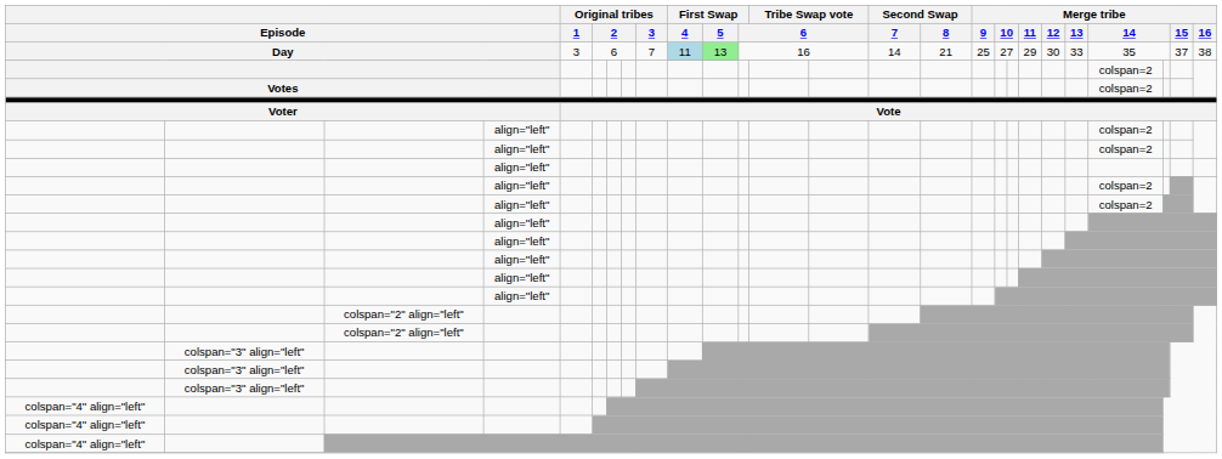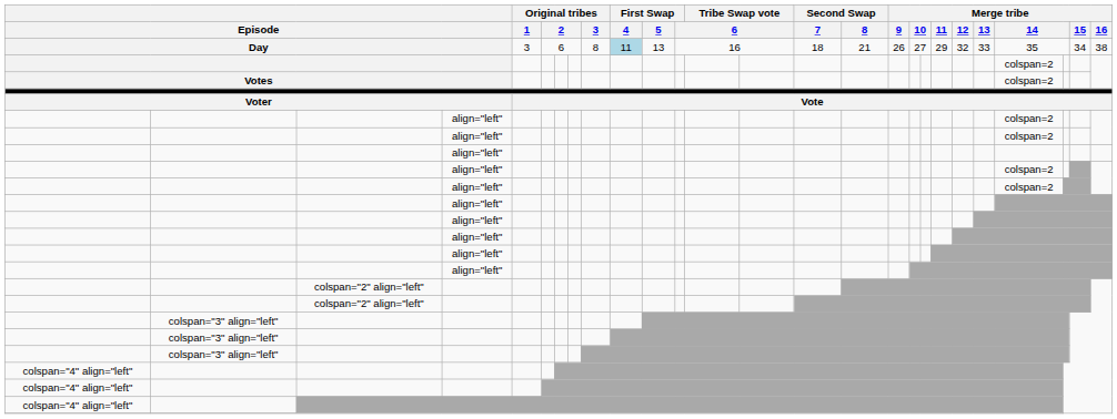Day | Original tribes / 3: 7 -> 8
Day | First Swap / 5: lightgreen background -> no background
Day | Second Swap / 7: 14 -> 18
Day | Merge tribe / 9: 25 -> 26
Day | Merge tribe / 12: 30 -> 32
Day | Merge tribe / 15: 37 -> 34
